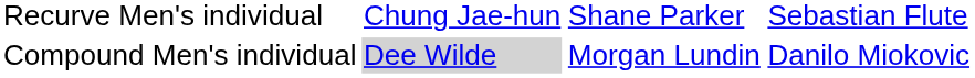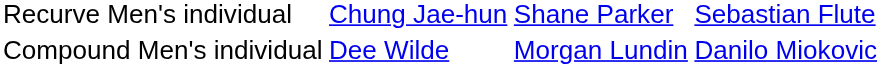Compound Men's individual | column 2: lightgrey background -> no background
